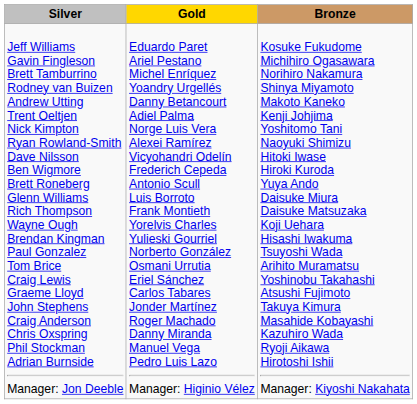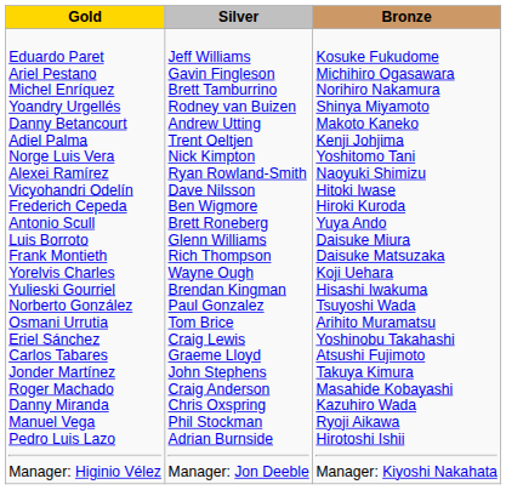columns swapped: Gold <-> Silver
